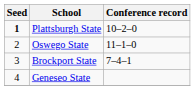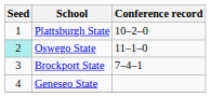Plattsburgh State | Seed: bold -> normal
Oswego State | Seed: no background -> paleturquoise background
